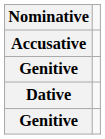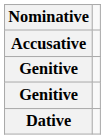row 4 | Nominative: Dative -> Genitive
row 5 | Nominative: Genitive -> Dative
